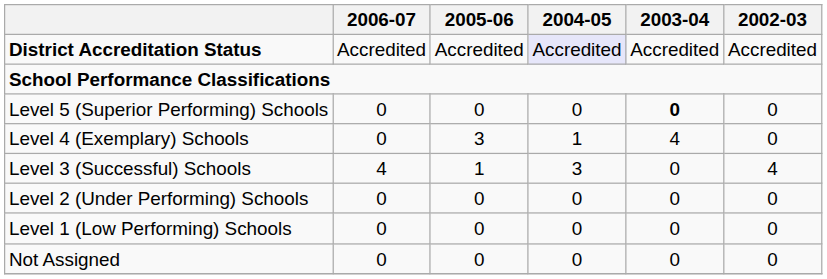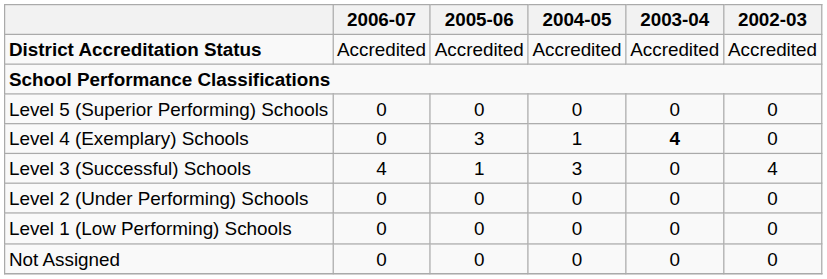District Accreditation Status | 2004-05: lavender background -> no background
Level 5 (Superior Performing) Schools | 2003-04: bold -> normal
Level 4 (Exemplary) Schools | 2003-04: normal -> bold
